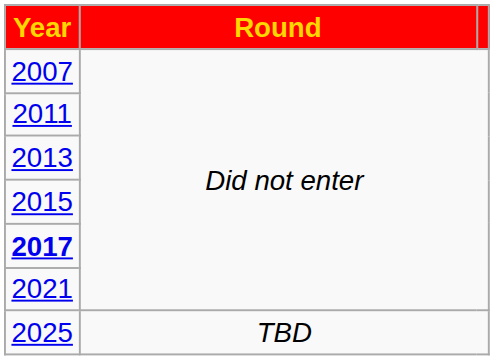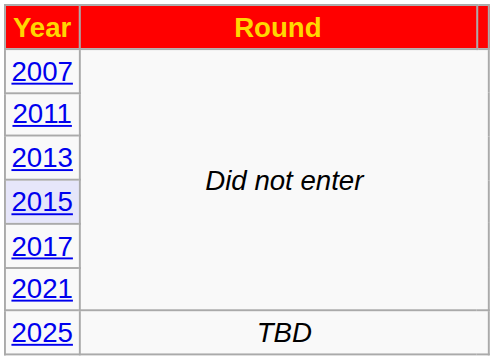2015 | Year: no background -> lavender background
2017 | Year: bold -> normal
